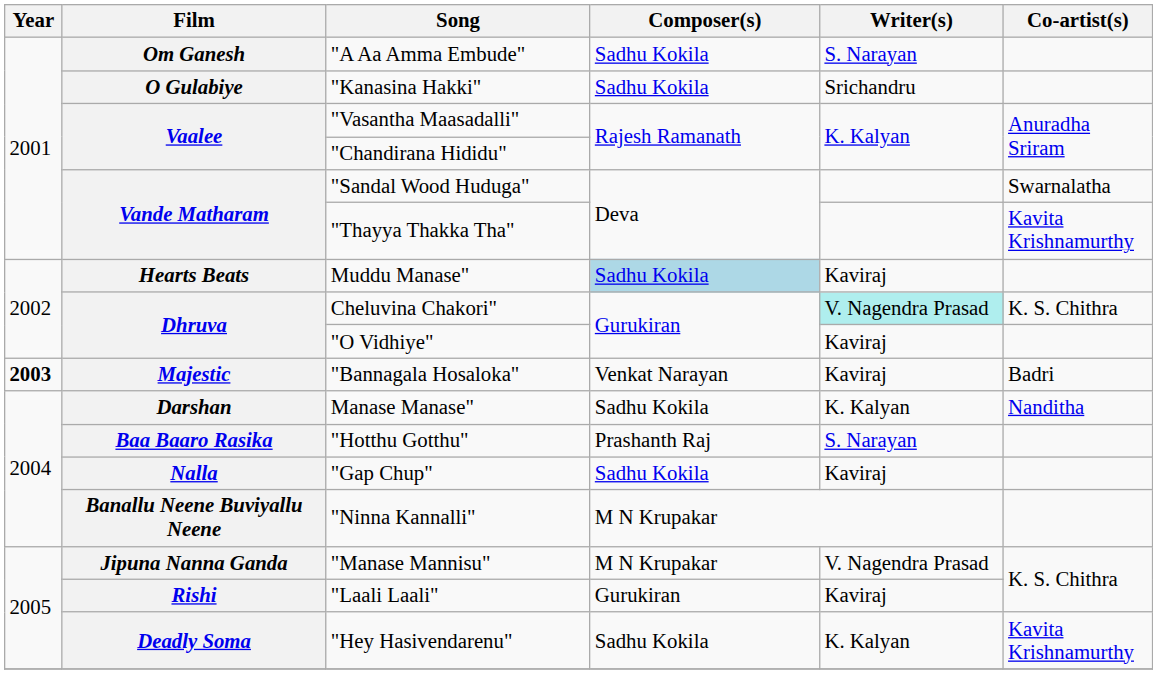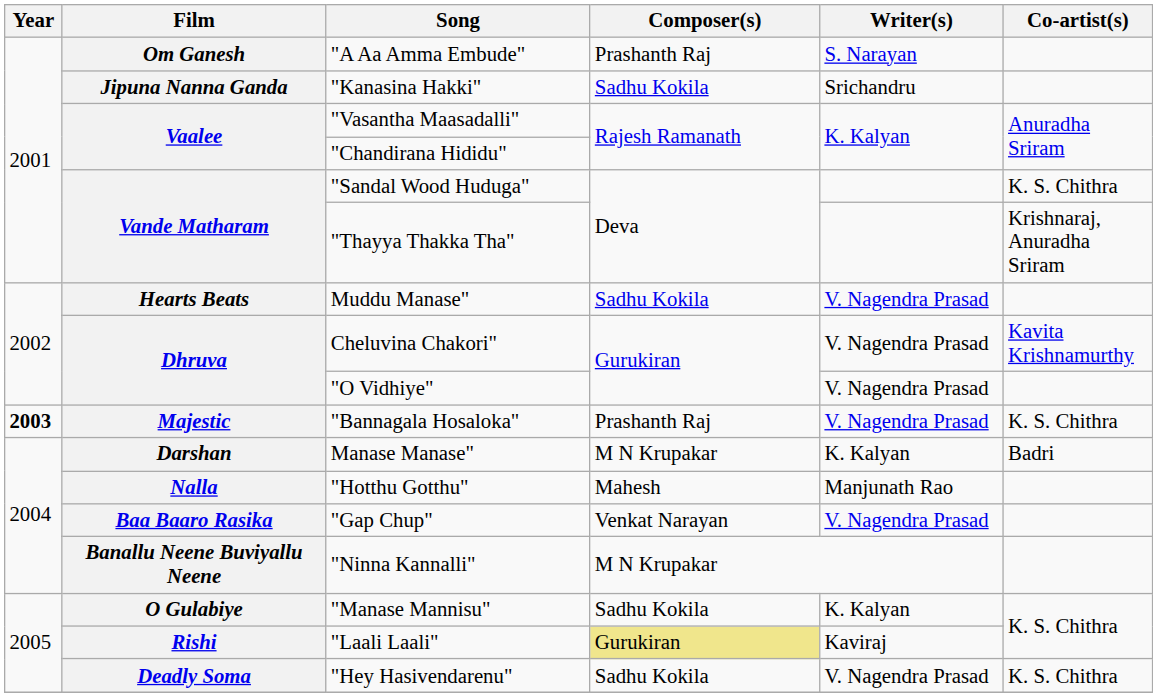"A Aa Amma Embude" | Composer(s): Sadhu Kokila -> Prashanth Raj
"Kanasina Hakki" | Film: O Gulabiye -> Jipuna Nanna Ganda
"Sandal Wood Huduga" | Co-artist(s): Swarnalatha -> K. S. Chithra
"Thayya Thakka Tha" | Co-artist(s): Kavita Krishnamurthy -> Krishnaraj, Anuradha Sriram
Muddu Manase" | Composer(s): lightblue background -> no background
Muddu Manase" | Writer(s): Kaviraj -> V. Nagendra Prasad
Cheluvina Chakori" | Writer(s): paleturquoise background -> no background
Cheluvina Chakori" | Co-artist(s): K. S. Chithra -> Kavita Krishnamurthy
"O Vidhiye" | Writer(s): Kaviraj -> V. Nagendra Prasad
"Bannagala Hosaloka" | Composer(s): Venkat Narayan -> Prashanth Raj
"Bannagala Hosaloka" | Writer(s): Kaviraj -> V. Nagendra Prasad
"Bannagala Hosaloka" | Co-artist(s): Badri -> K. S. Chithra
Manase Manase" | Composer(s): Sadhu Kokila -> M N Krupakar
Manase Manase" | Co-artist(s): Nanditha -> Badri
"Hotthu Gotthu" | Film: Baa Baaro Rasika -> Nalla
"Hotthu Gotthu" | Composer(s): Prashanth Raj -> Mahesh
"Hotthu Gotthu" | Writer(s): S. Narayan -> Manjunath Rao
"Gap Chup" | Film: Nalla -> Baa Baaro Rasika
"Gap Chup" | Composer(s): Sadhu Kokila -> Venkat Narayan
"Gap Chup" | Writer(s): Kaviraj -> V. Nagendra Prasad
"Manase Mannisu" | Film: Jipuna Nanna Ganda -> O Gulabiye
"Manase Mannisu" | Composer(s): M N Krupakar -> Sadhu Kokila
"Manase Mannisu" | Writer(s): V. Nagendra Prasad -> K. Kalyan
"Laali Laali" | Composer(s): no background -> khaki background
"Hey Hasivendarenu" | Writer(s): K. Kalyan -> V. Nagendra Prasad
"Hey Hasivendarenu" | Co-artist(s): Kavita Krishnamurthy -> K. S. Chithra
